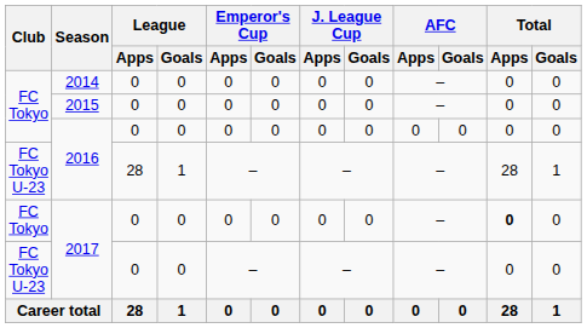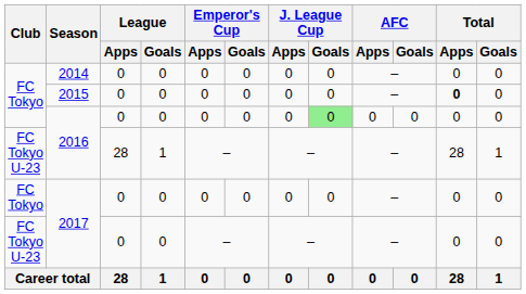2015 | Total / Apps: normal -> bold
FC Tokyo / 2016 | J. League Cup / Goals: no background -> lightgreen background
FC Tokyo / 2017 | Total / Apps: bold -> normal
